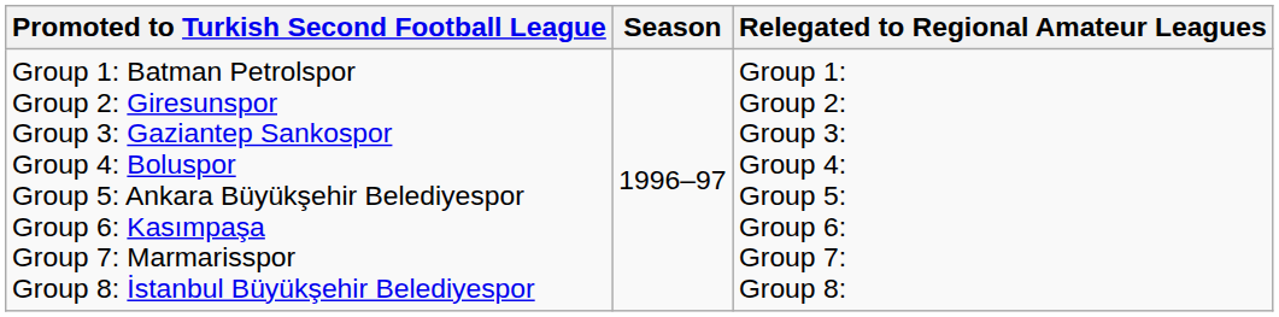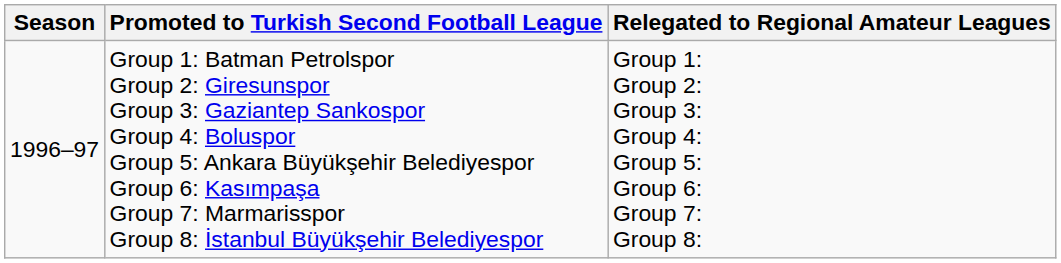columns swapped: Season <-> Promoted to Turkish Second Football League
